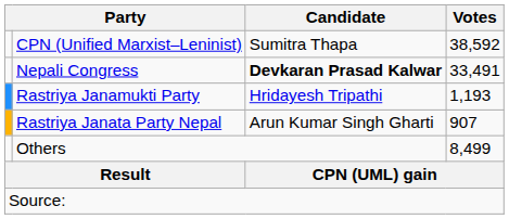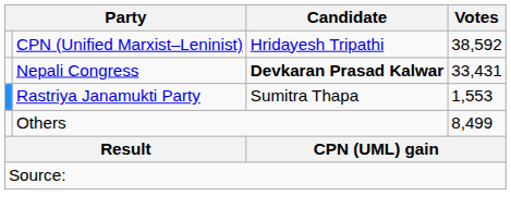CPN (Unified Marxist–Leninist) | Candidate: Sumitra Thapa -> Hridayesh Tripathi
Nepali Congress | Votes: 33,491 -> 33,431
Rastriya Janamukti Party | Candidate: Hridayesh Tripathi -> Sumitra Thapa
Rastriya Janamukti Party | Votes: 1,193 -> 1,553
- row: Rastriya Janata Party Nepal | Arun Kumar Singh Gharti | 907
